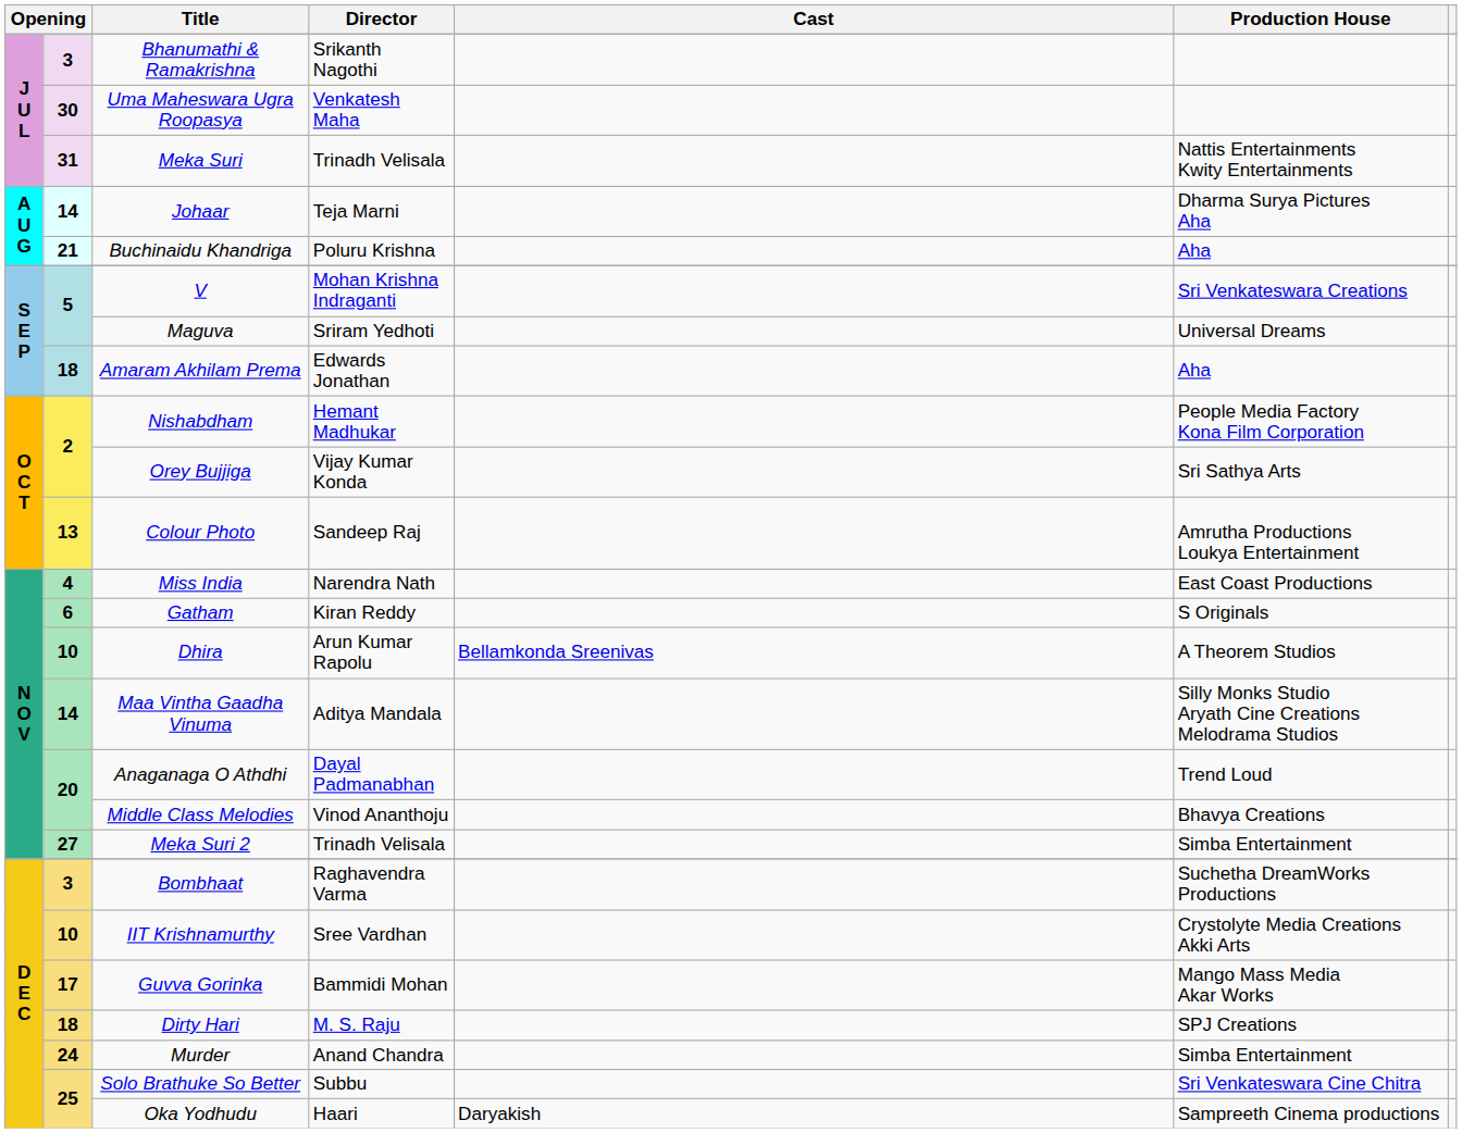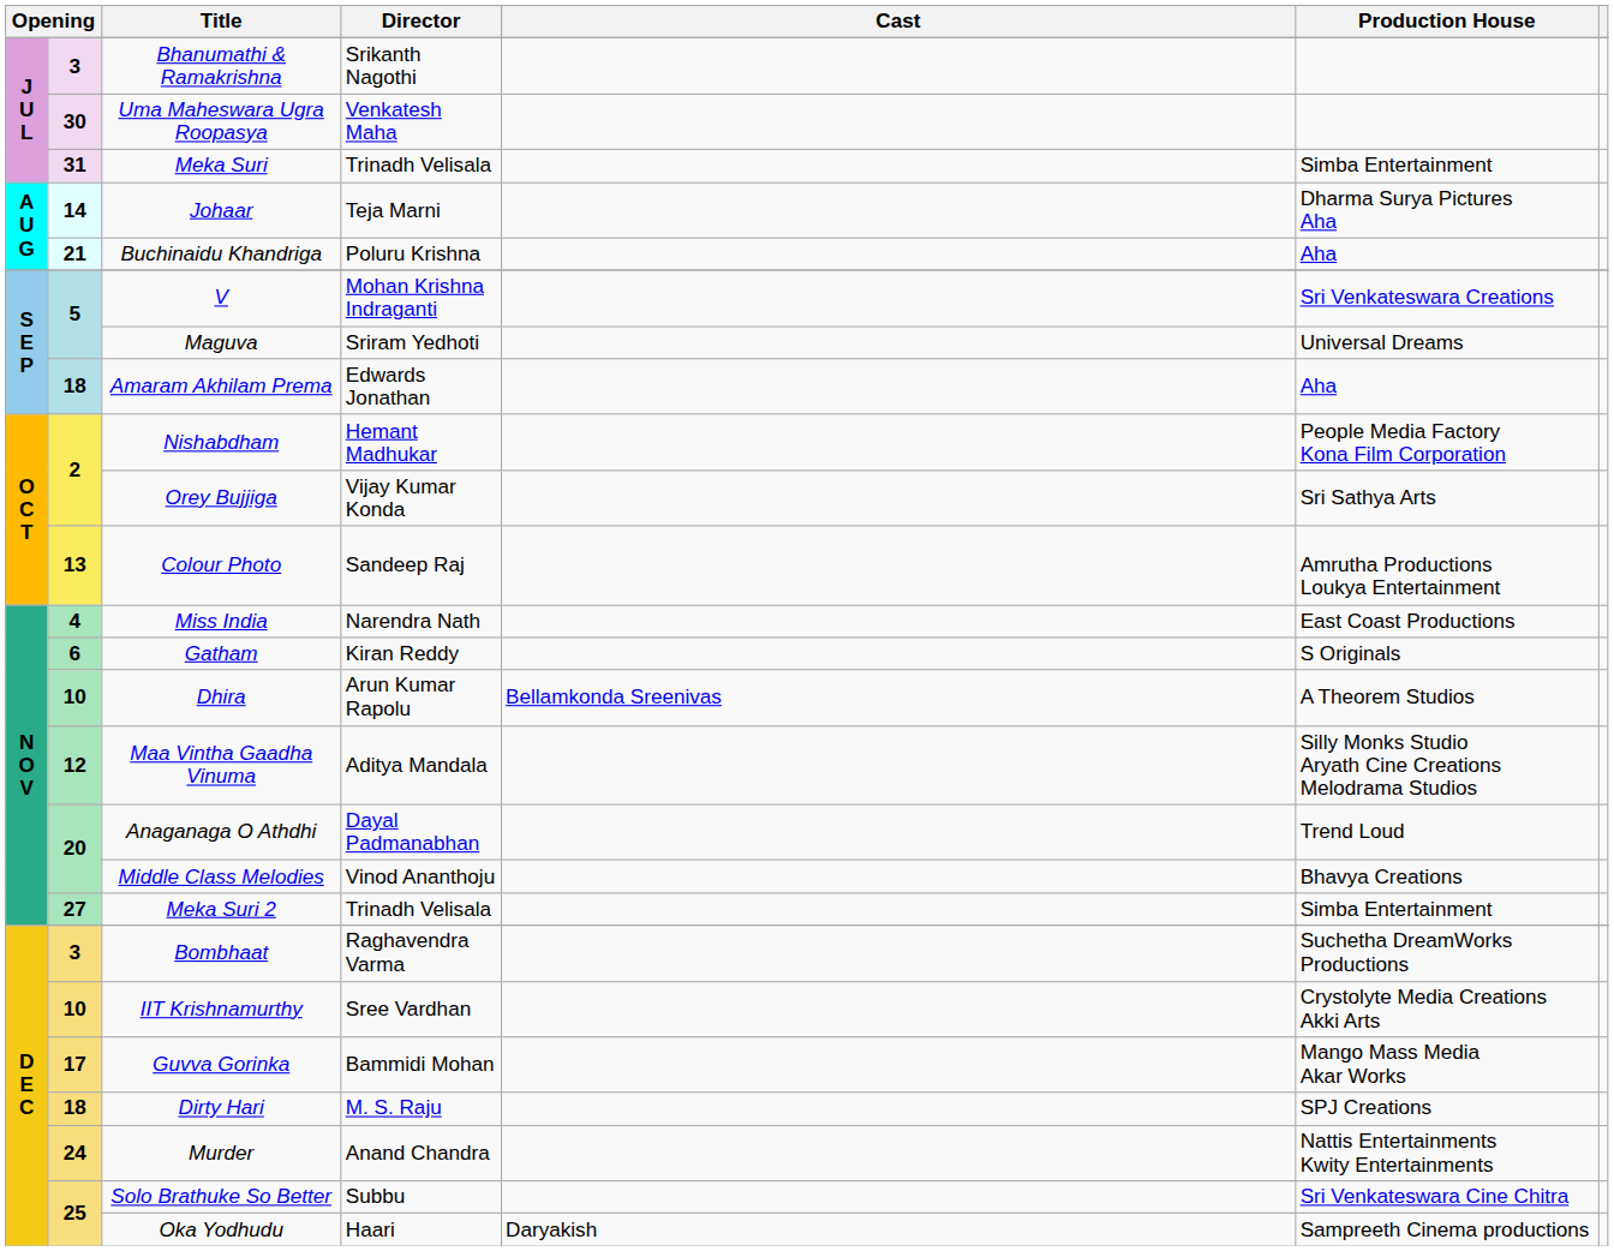Meka Suri | Production House: Nattis Entertainments Kwity Entertainments -> Simba Entertainment
Maa Vintha Gaadha Vinuma | column 2: 14 -> 12
Murder | Production House: Simba Entertainment -> Nattis Entertainments Kwity Entertainments
